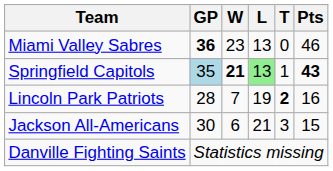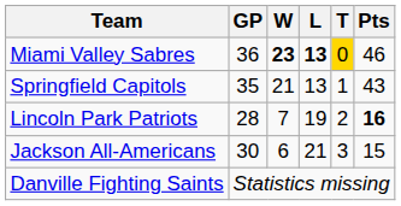Miami Valley Sabres | GP: bold -> normal
Miami Valley Sabres | W: normal -> bold
Miami Valley Sabres | L: normal -> bold
Miami Valley Sabres | T: no background -> gold background
Springfield Capitols | GP: lightblue background -> no background
Springfield Capitols | W: bold -> normal
Springfield Capitols | L: lightgreen background -> no background
Springfield Capitols | Pts: bold -> normal
Lincoln Park Patriots | T: bold -> normal
Lincoln Park Patriots | Pts: normal -> bold
